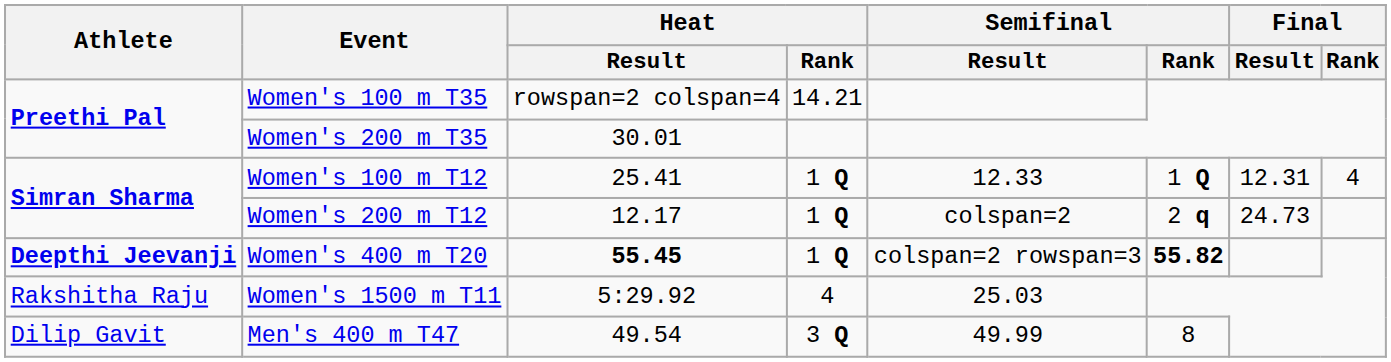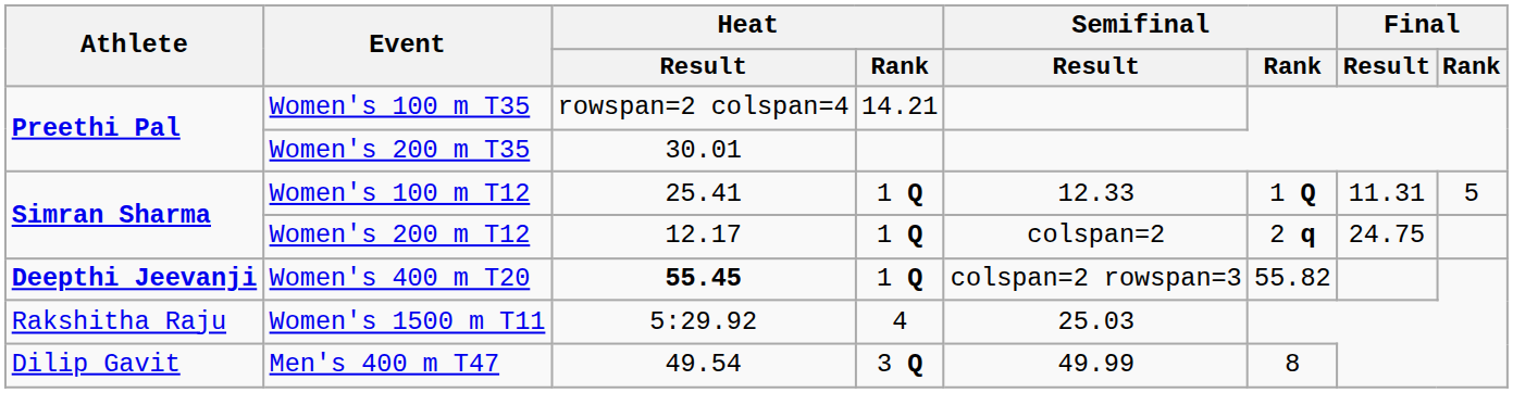Women's 100 m T12 | Final / Result: 12.31 -> 11.31
Women's 100 m T12 | Final / Rank: 4 -> 5
Women's 200 m T12 | Final / Result: 24.73 -> 24.75
Women's 400 m T20 | Semifinal / Rank: bold -> normal
